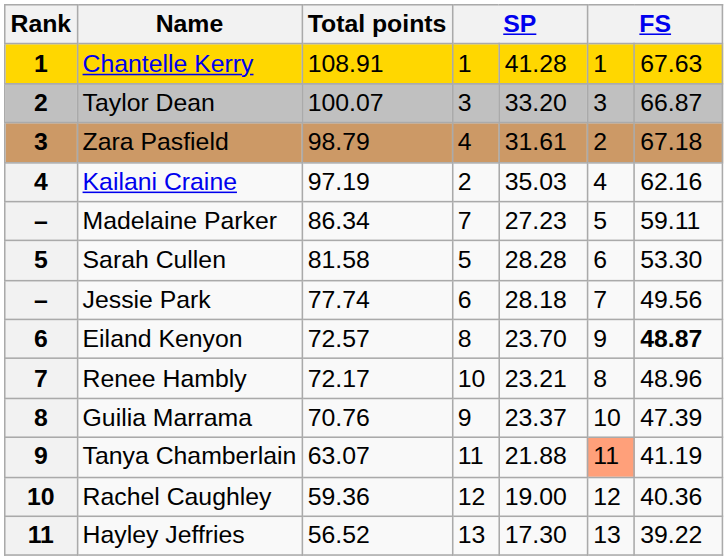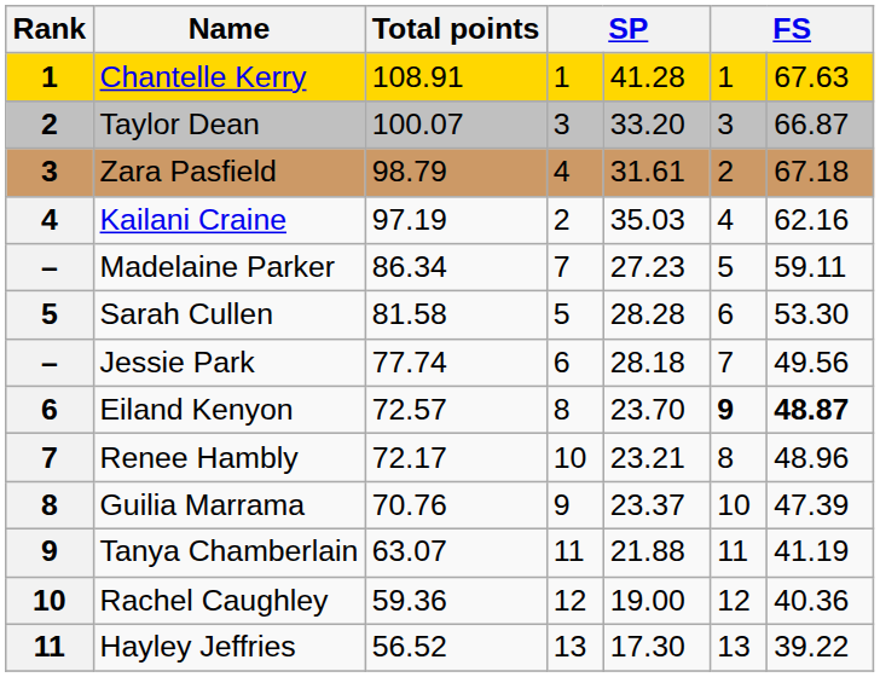Eiland Kenyon | column 6: normal -> bold
Tanya Chamberlain | column 6: lightsalmon background -> no background
